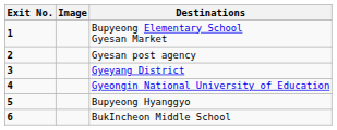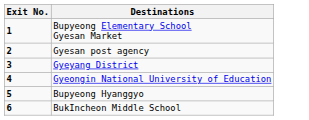- column: Image
